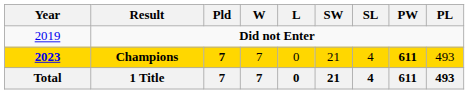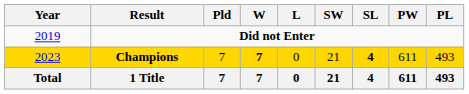Champions | Year: bold -> normal
Champions | Pld: bold -> normal
Champions | W: normal -> bold
Champions | SL: normal -> bold
Champions | PW: bold -> normal
